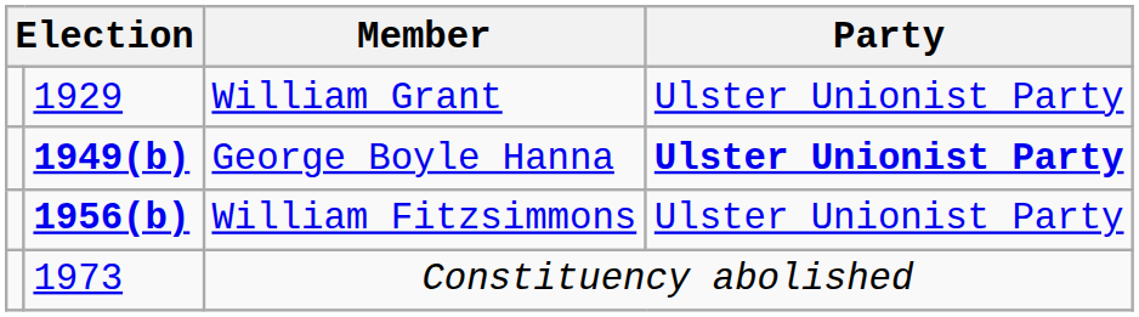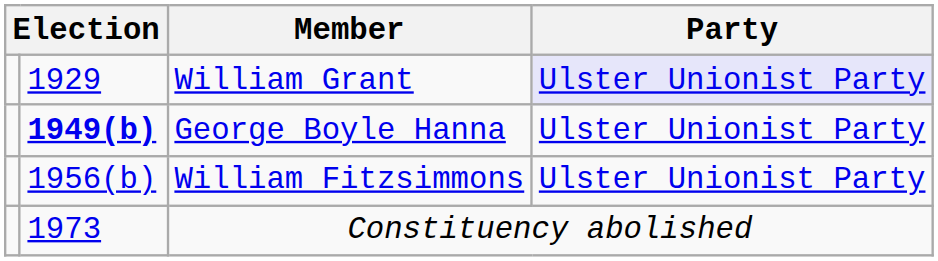William Grant | Party: no background -> lavender background
George Boyle Hanna | Party: bold -> normal
William Fitzsimmons | column 2: bold -> normal
